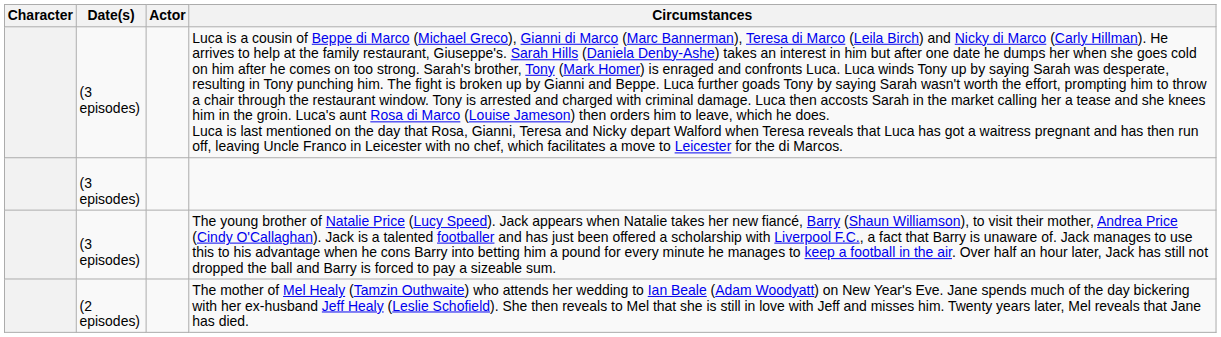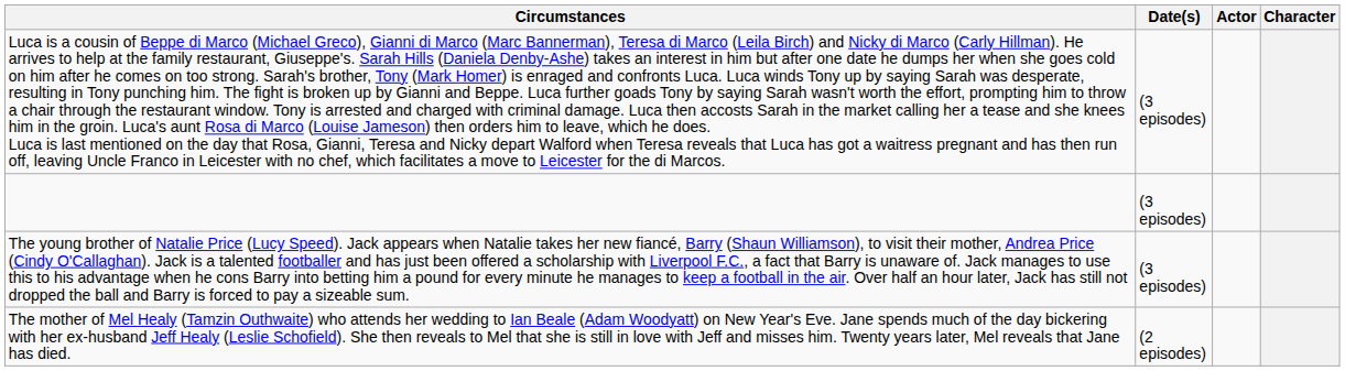columns swapped: Character <-> Circumstances
